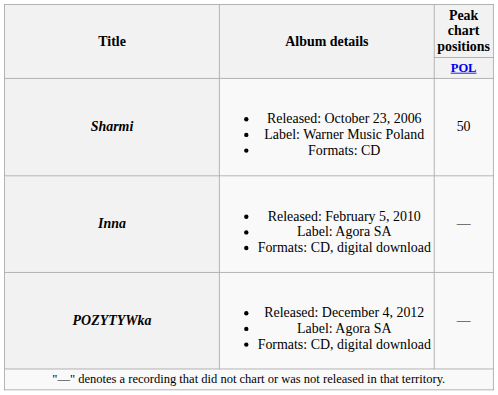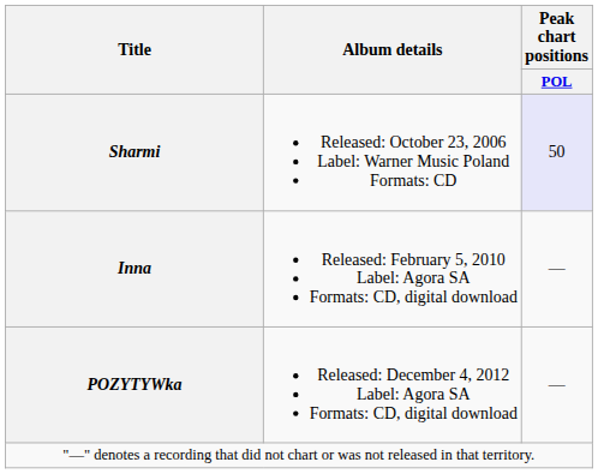Sharmi | Peak chart positions / POL: no background -> lavender background
